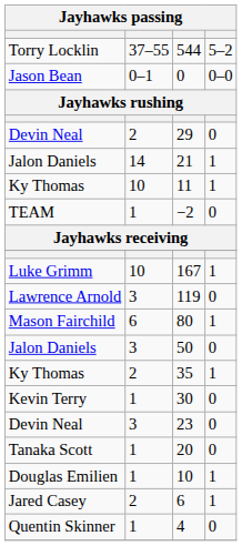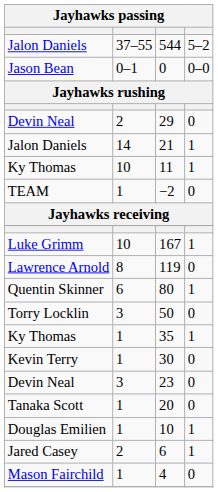544 | column 1: Torry Locklin -> Jalon Daniels
119 | column 2: 3 -> 8
80 | column 1: Mason Fairchild -> Quentin Skinner
50 | column 1: Jalon Daniels -> Torry Locklin
35 | column 2: 2 -> 1
4 | column 1: Quentin Skinner -> Mason Fairchild
